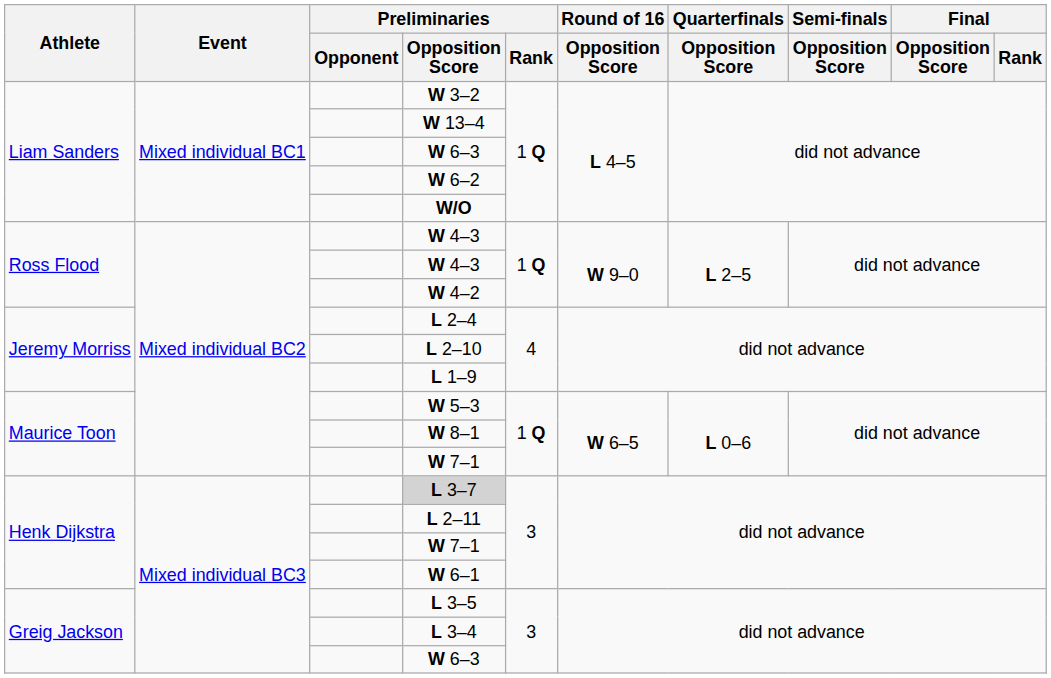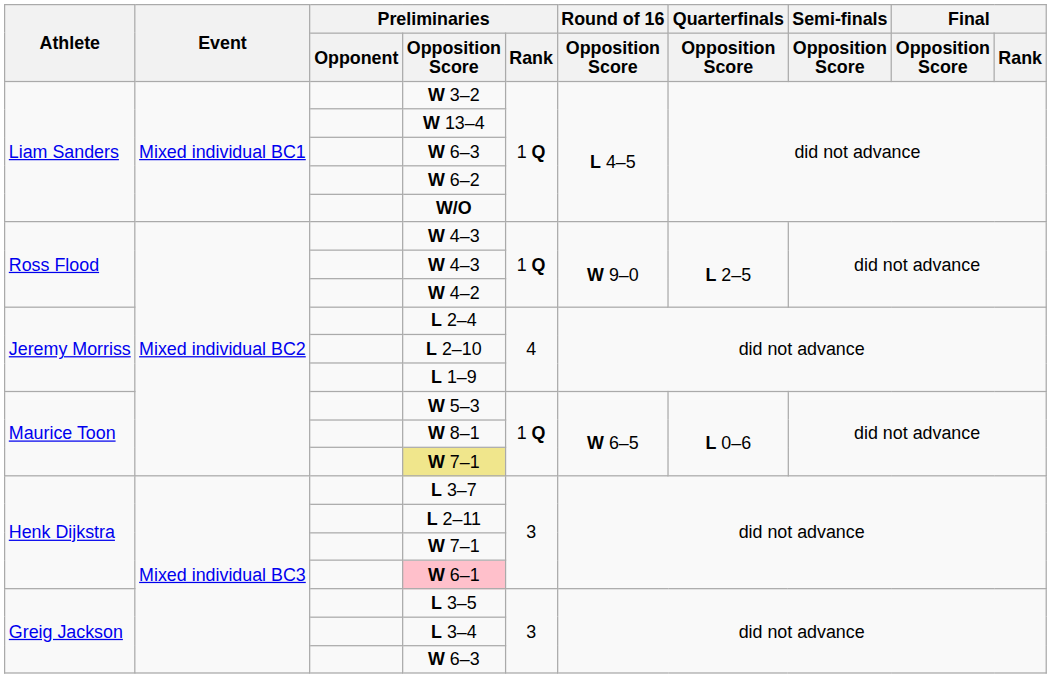Maurice Toon / W 7–1 | Preliminaries / Opposition Score: no background -> khaki background
L 3–7 | Preliminaries / Opposition Score: lightgrey background -> no background
W 6–1 | Preliminaries / Opposition Score: no background -> pink background
